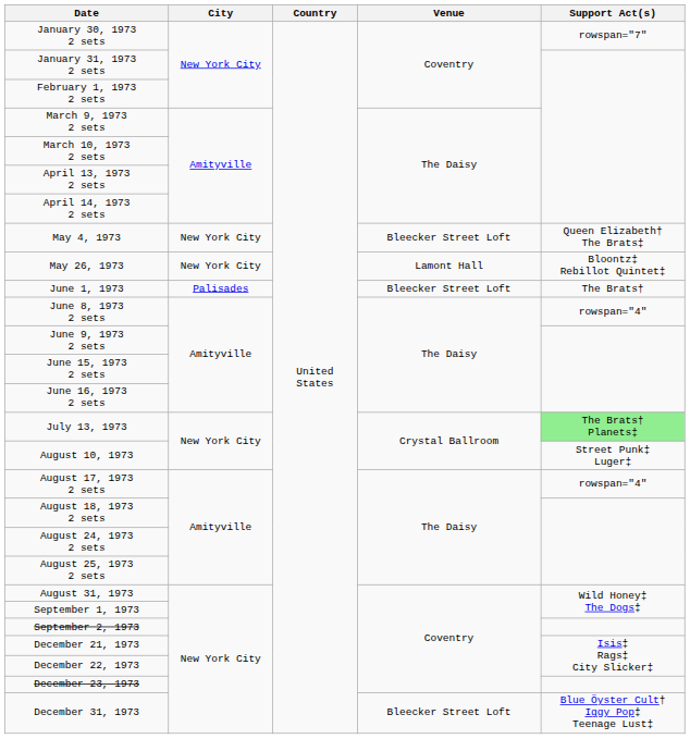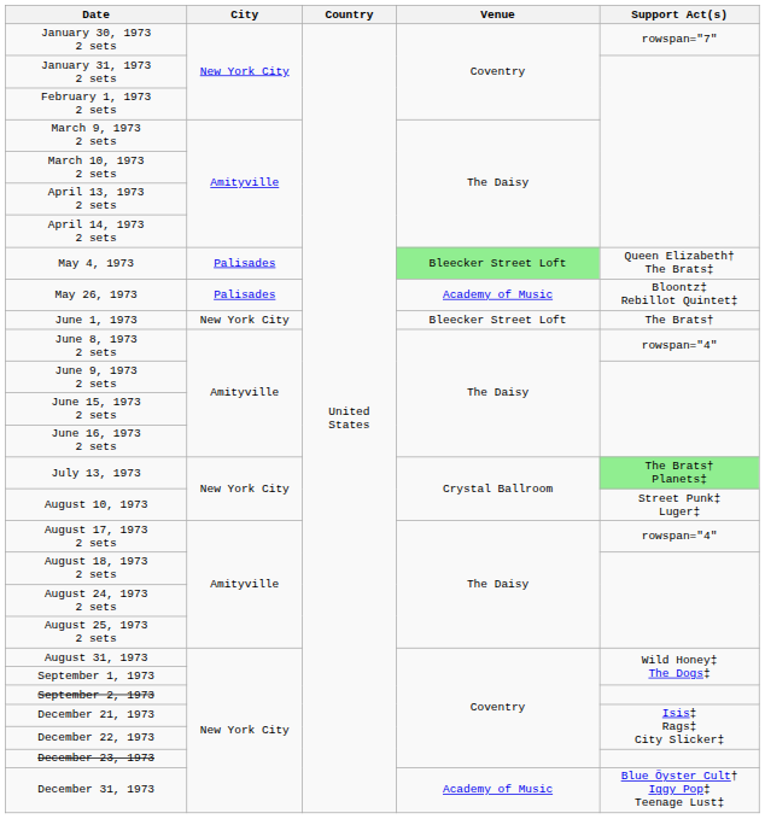May 4, 1973 | City: New York City -> Palisades
May 4, 1973 | Venue: no background -> lightgreen background
May 26, 1973 | City: New York City -> Palisades
May 26, 1973 | Venue: Lamont Hall -> Academy of Music
June 1, 1973 | City: Palisades -> New York City
December 31, 1973 | Venue: Bleecker Street Loft -> Academy of Music
